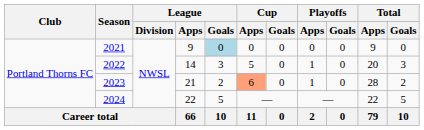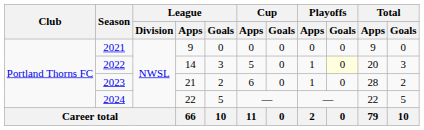2021 | League / Goals: lightblue background -> no background
2022 | Playoffs / Goals: no background -> lightyellow background
2023 | Cup / Apps: lightsalmon background -> no background
